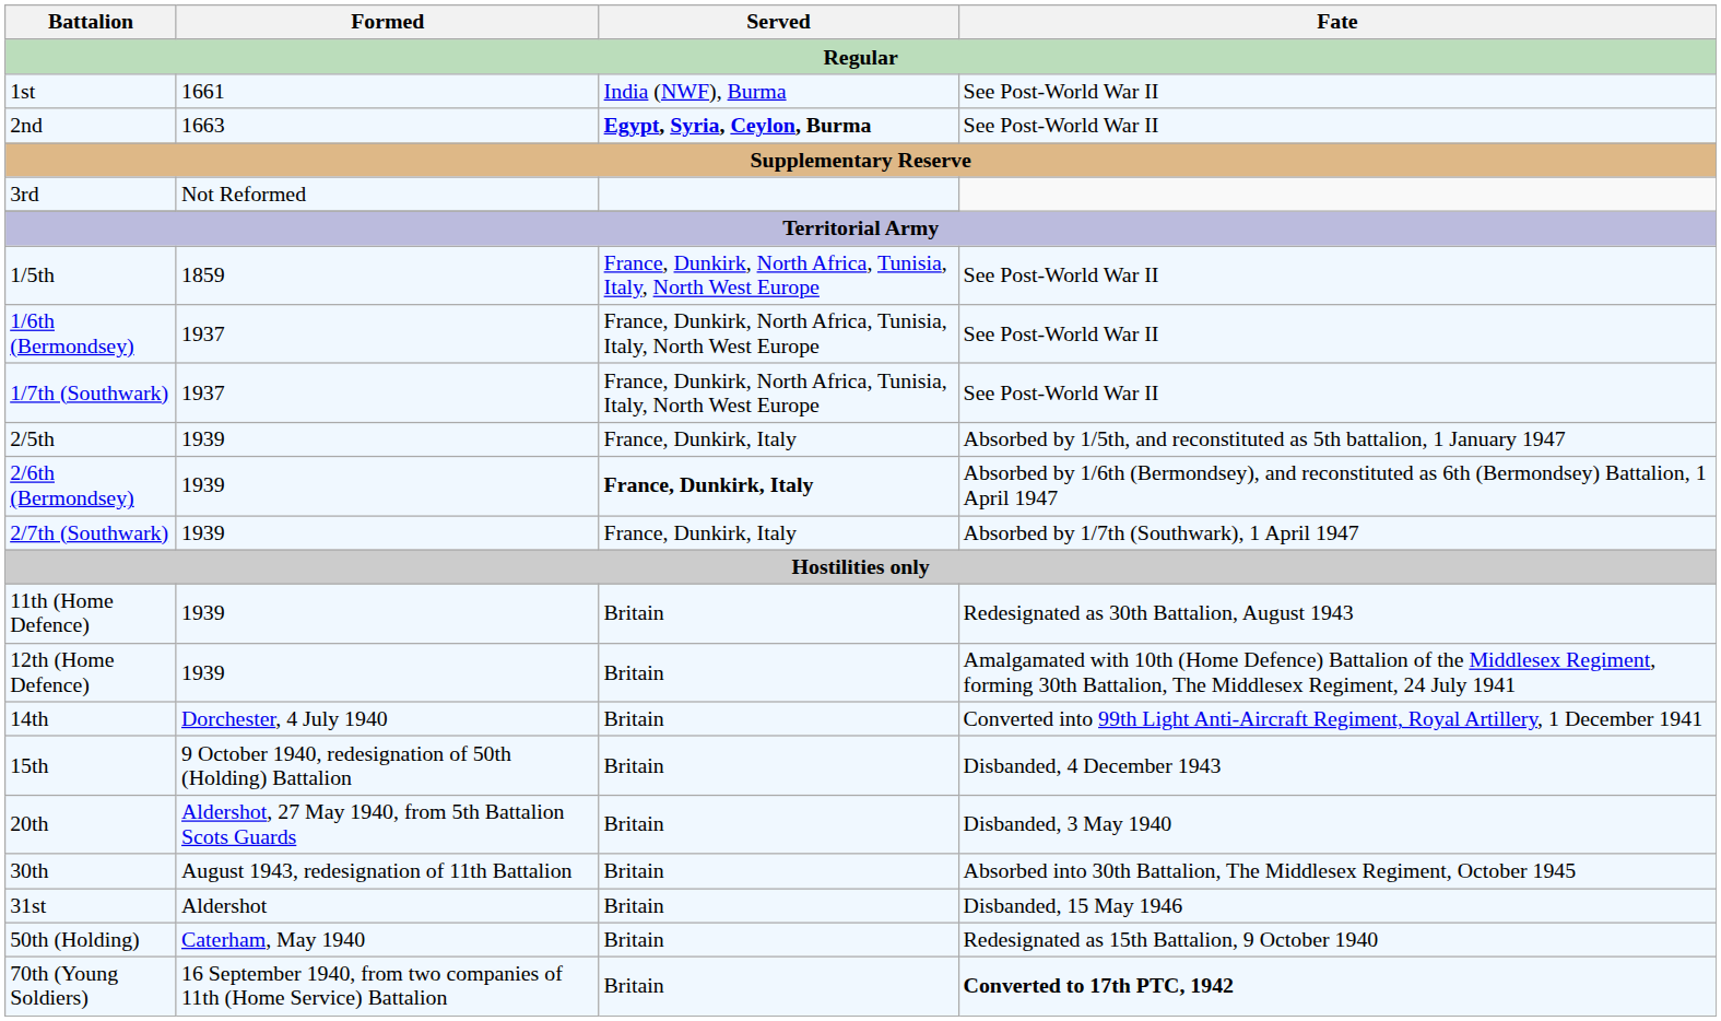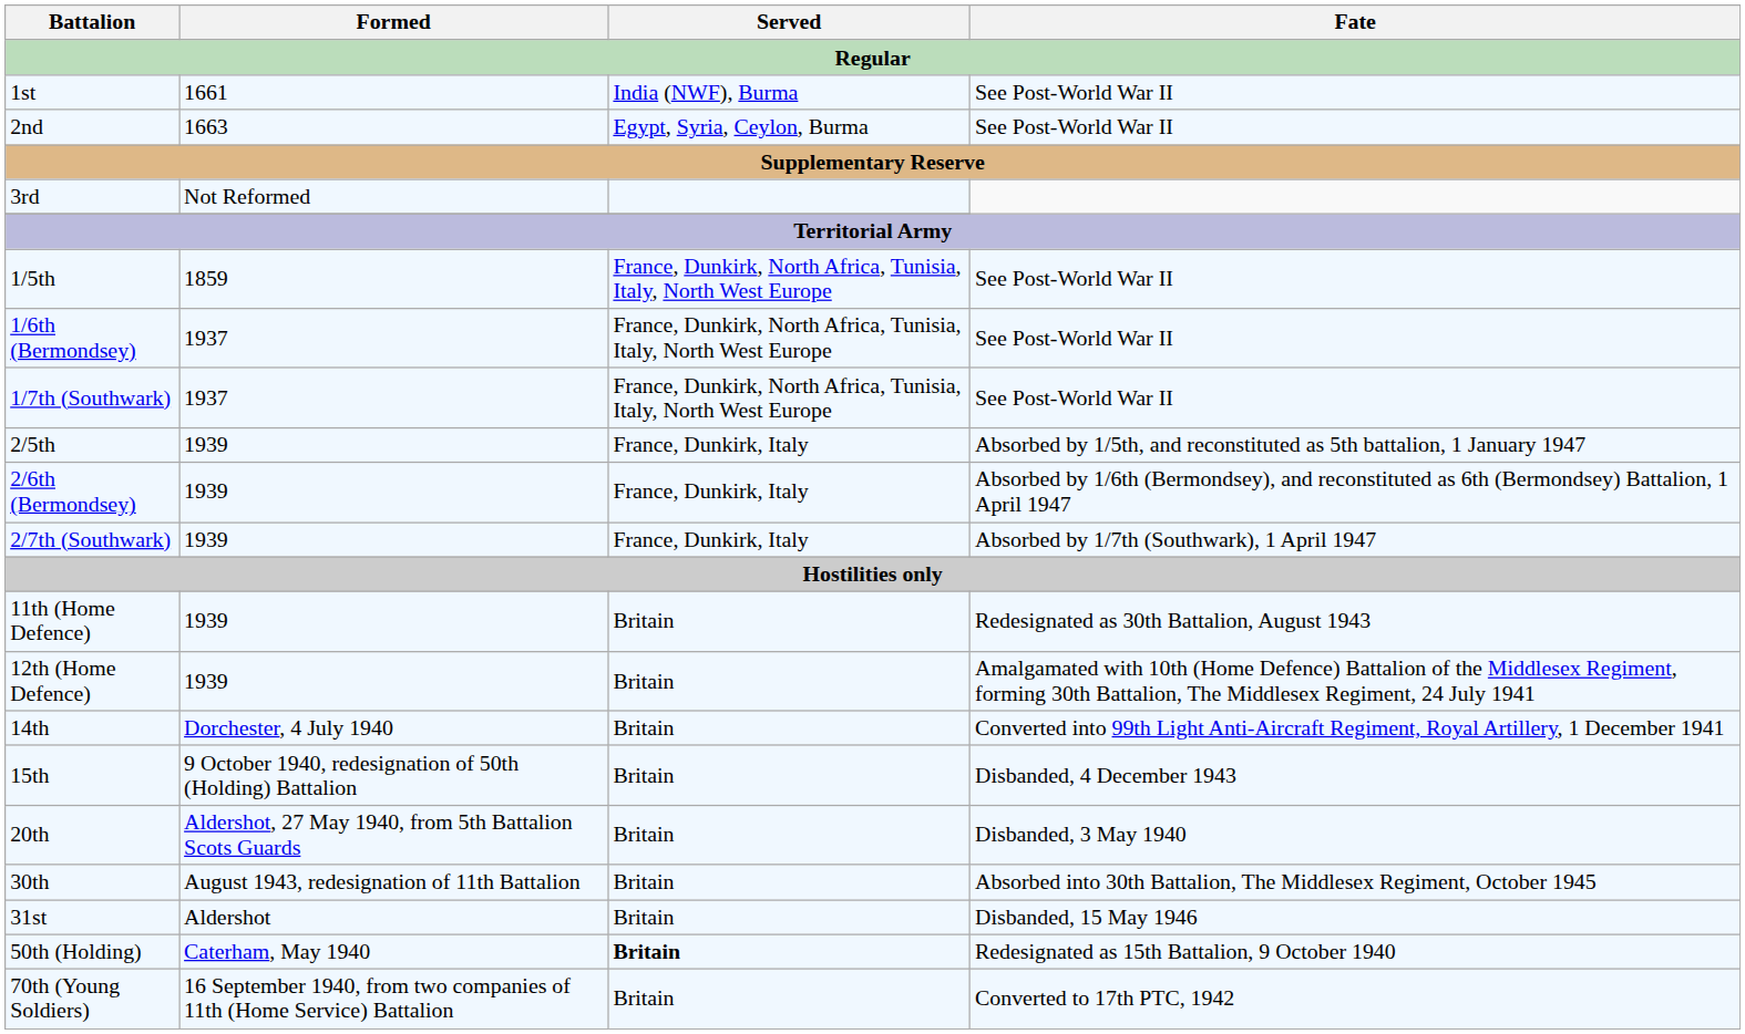2nd | Served / Regular: bold -> normal
2/6th (Bermondsey) | Served / Regular: bold -> normal
50th (Holding) | Served / Regular: normal -> bold
70th (Young Soldiers) | Fate / Regular: bold -> normal
